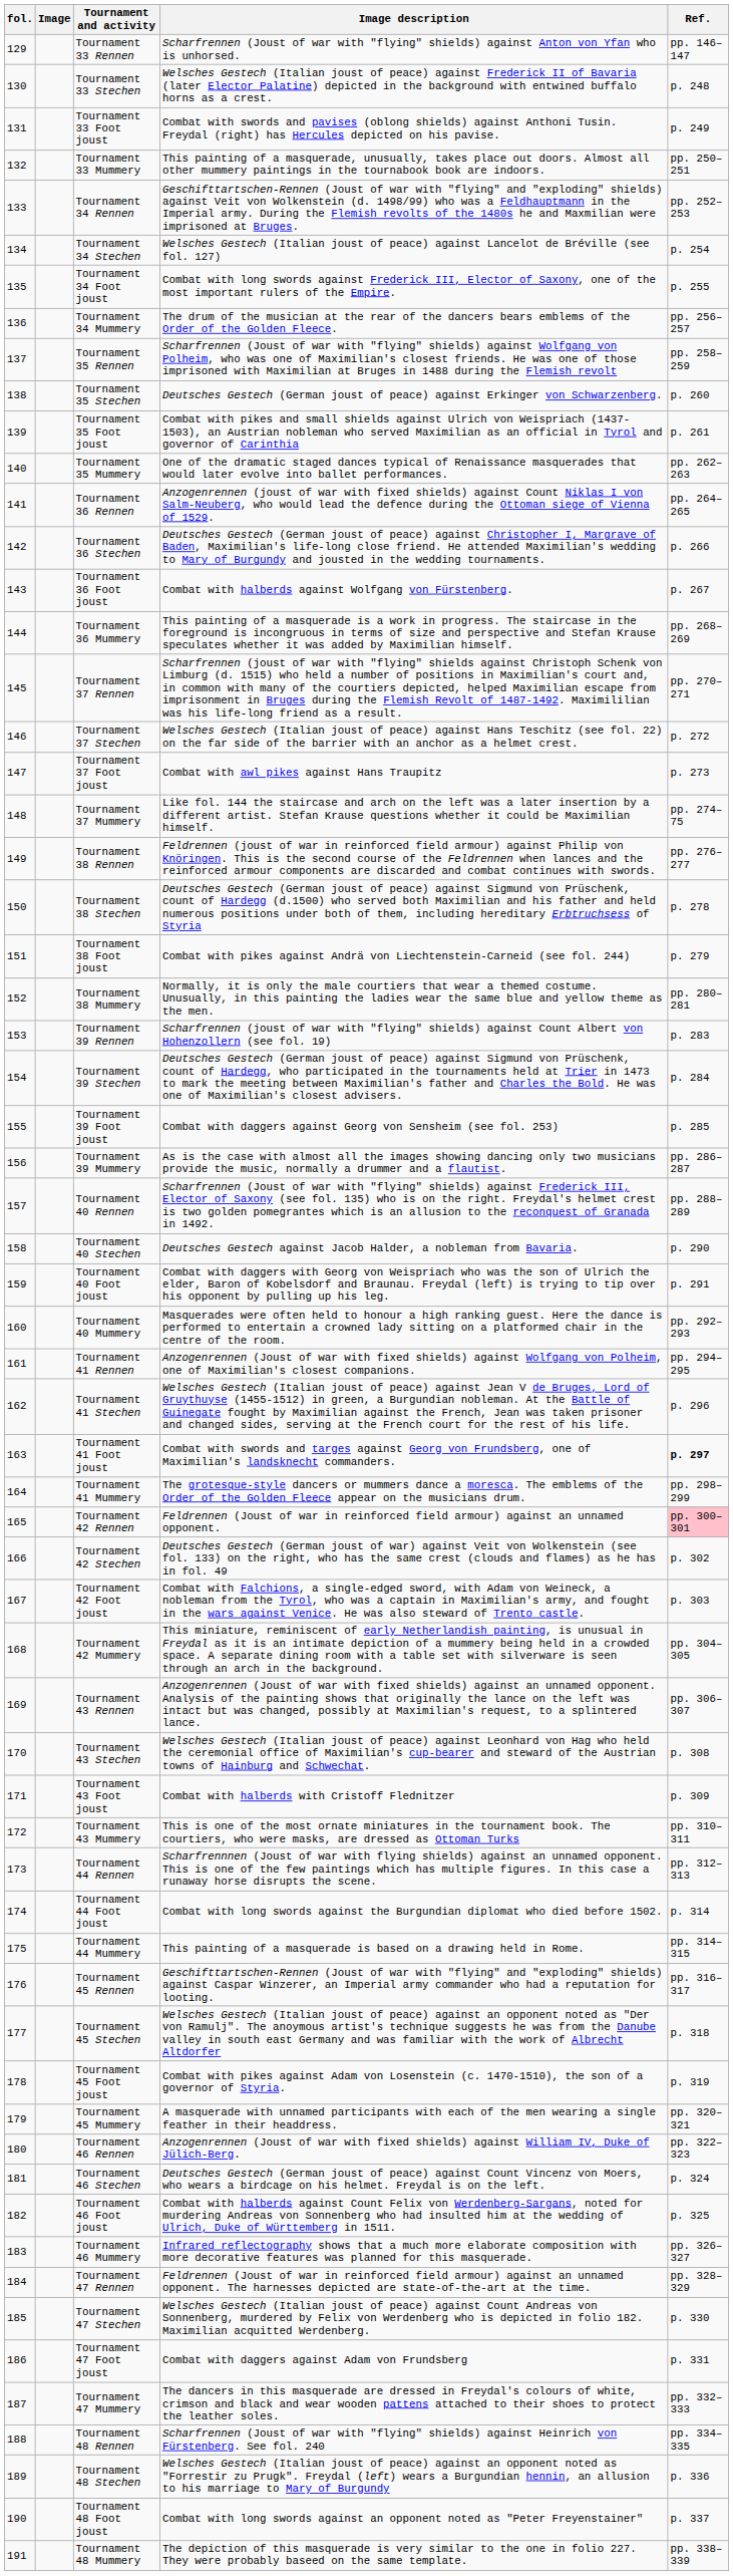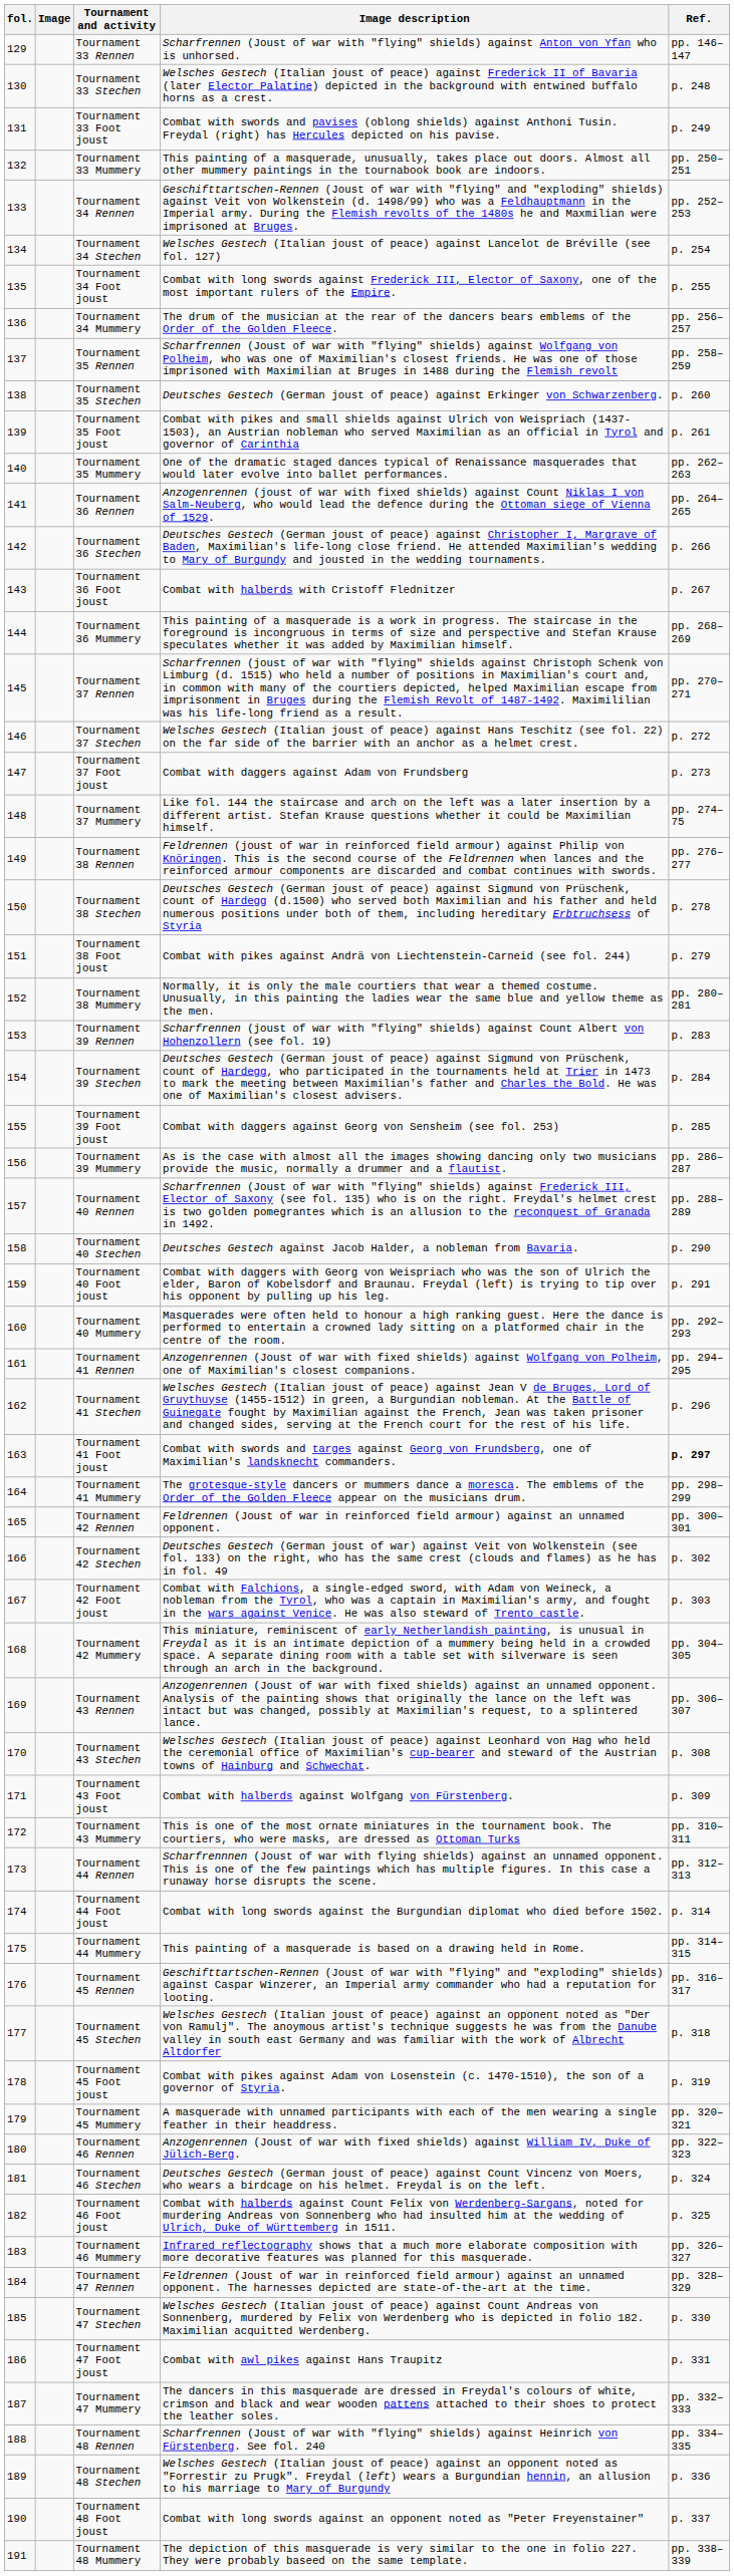Tournament 36 Foot joust | Image description: Combat with halberds against Wolfgang von Fürstenberg. -> Combat with halberds with Cristoff Flednitzer
Tournament 37 Foot joust | Image description: Combat with awl pikes against Hans Traupitz -> Combat with daggers against Adam von Frundsberg
Tournament 42 Rennen | Ref.: pink background -> no background
Tournament 43 Foot joust | Image description: Combat with halberds with Cristoff Flednitzer -> Combat with halberds against Wolfgang von Fürstenberg.
Tournament 47 Foot joust | Image description: Combat with daggers against Adam von Frundsberg -> Combat with awl pikes against Hans Traupitz
